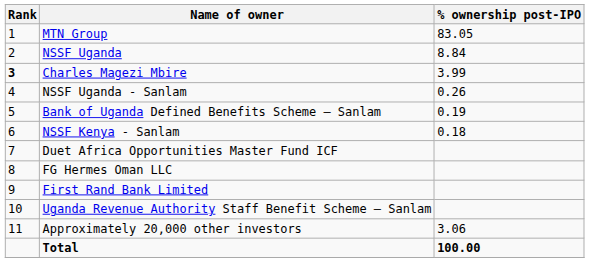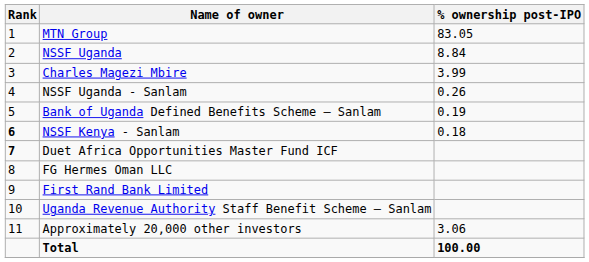Charles Magezi Mbire | Rank: bold -> normal
NSSF Kenya - Sanlam | Rank: normal -> bold
Duet Africa Opportunities Master Fund ICF | Rank: normal -> bold
